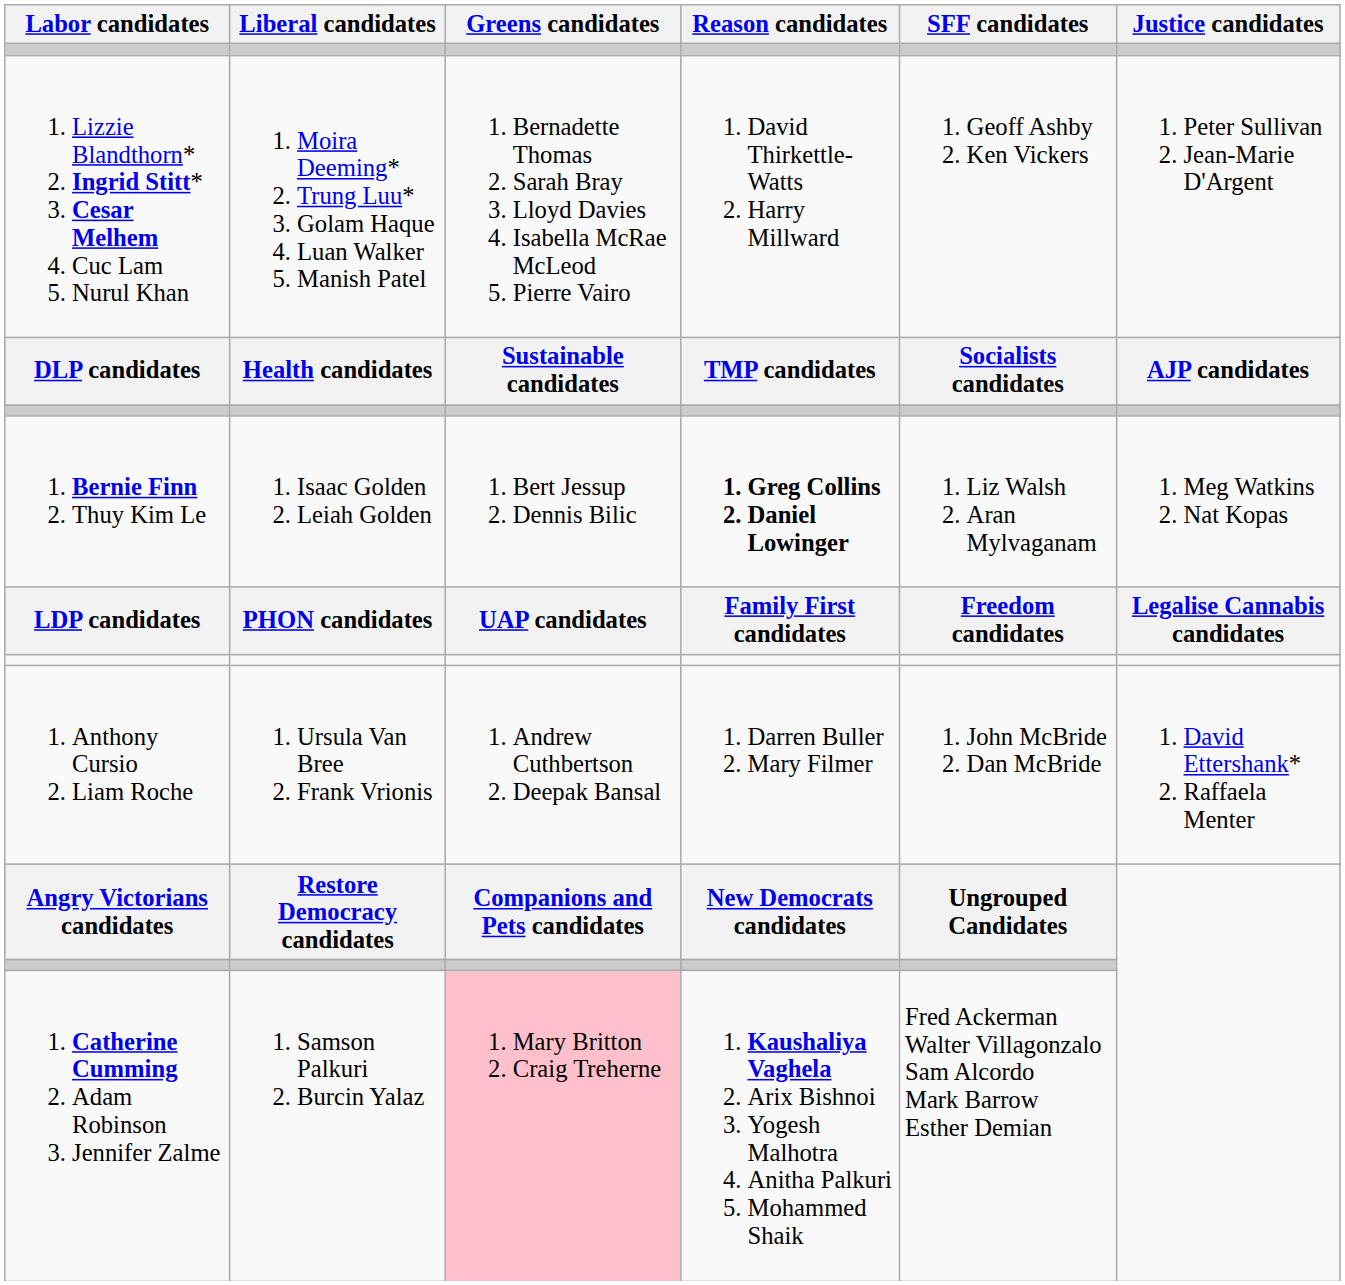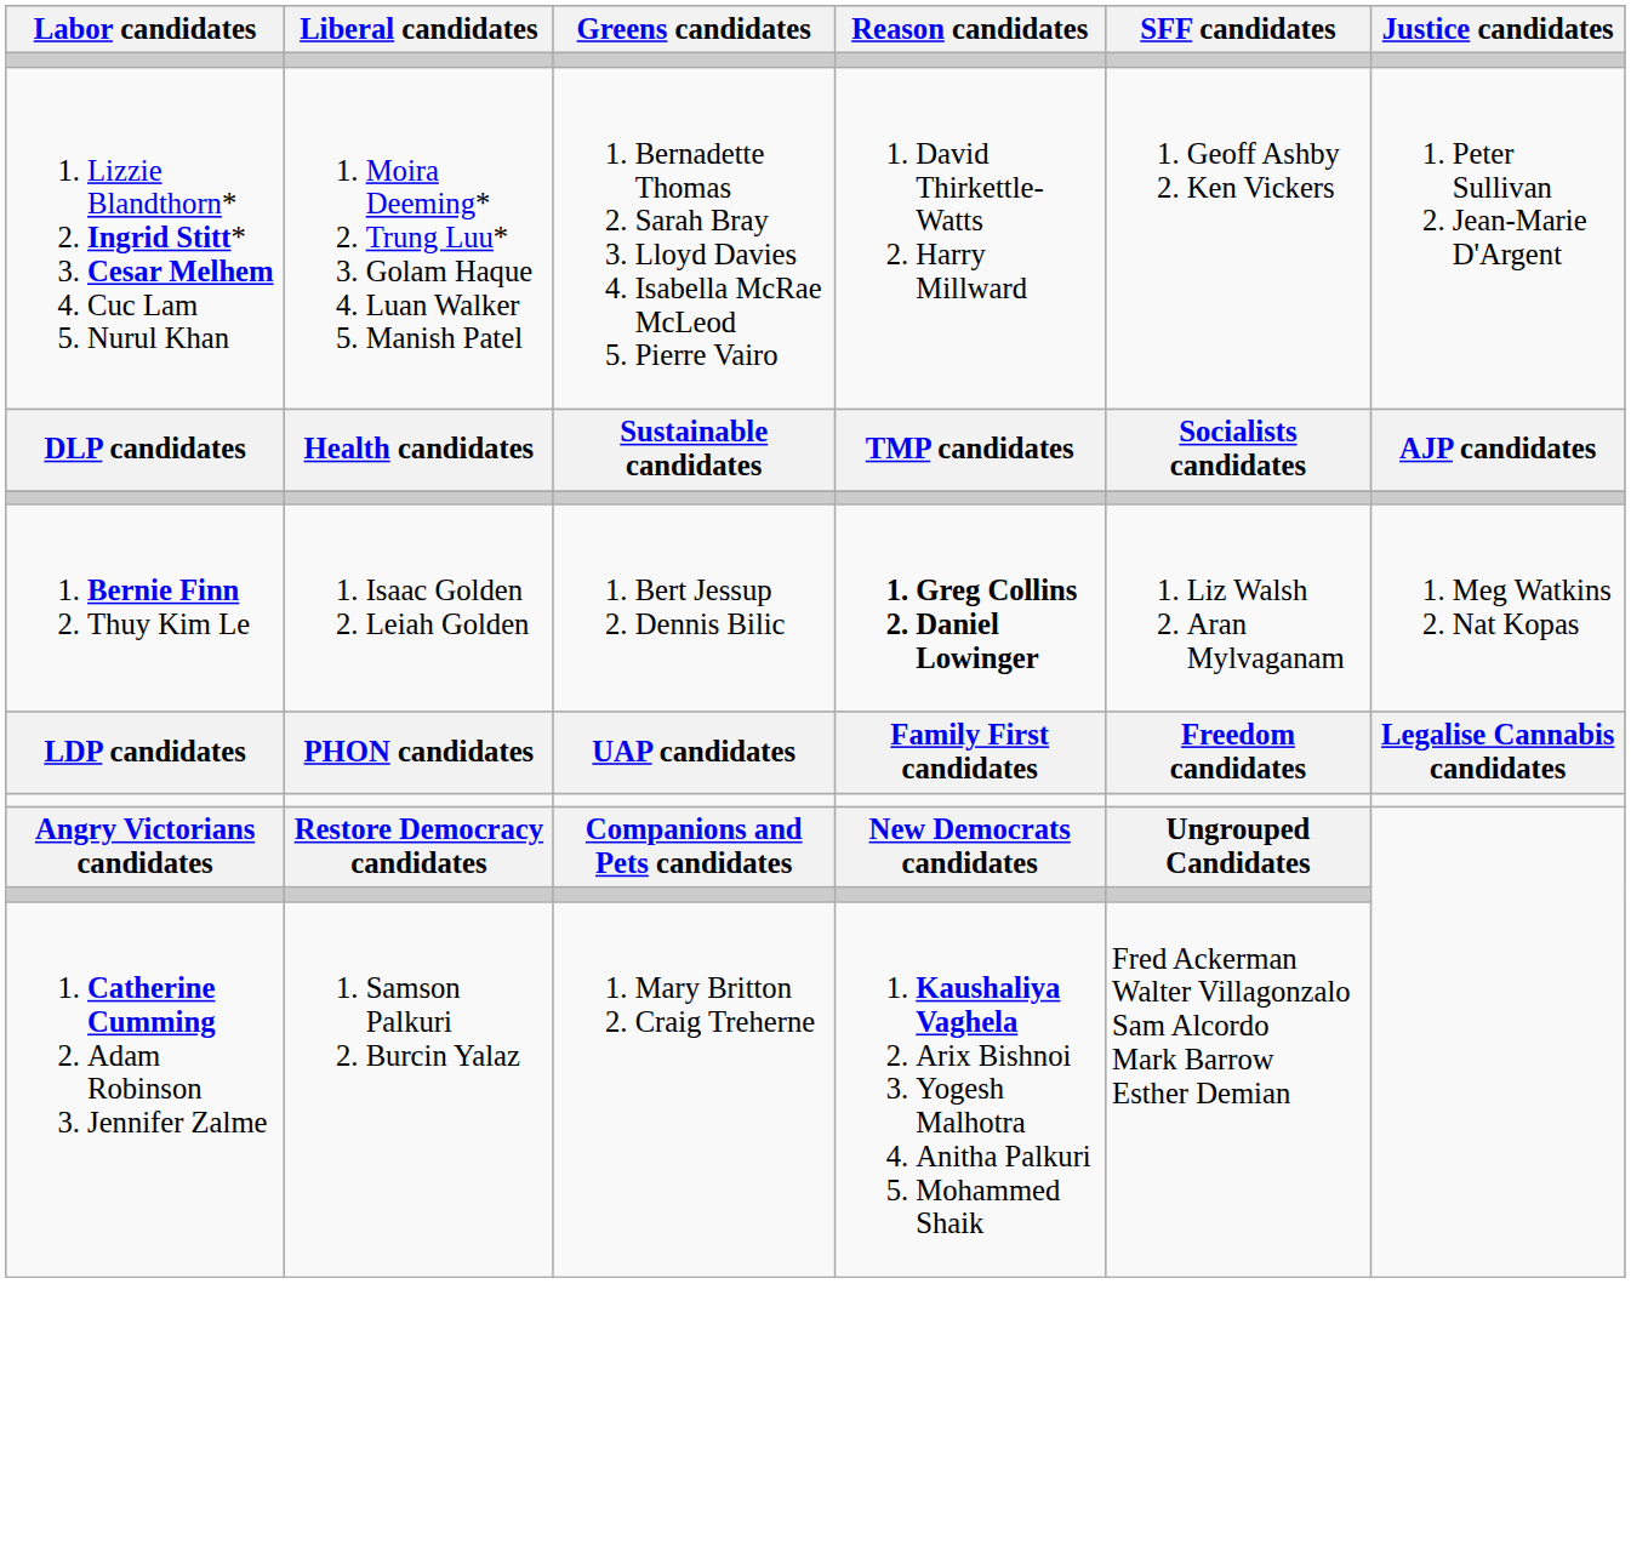- row: Anthony Cursio Liam Roche | Ursula Van Bree Frank Vrionis | Andrew Cuthbertson Deepak Bansal | Darren Buller Mary Filmer | John McBride Dan McBride | David Ettershank* Raffaela Menter
Catherine Cumming Adam Robinson Jennifer Zalme | Greens candidates: pink background -> no background
